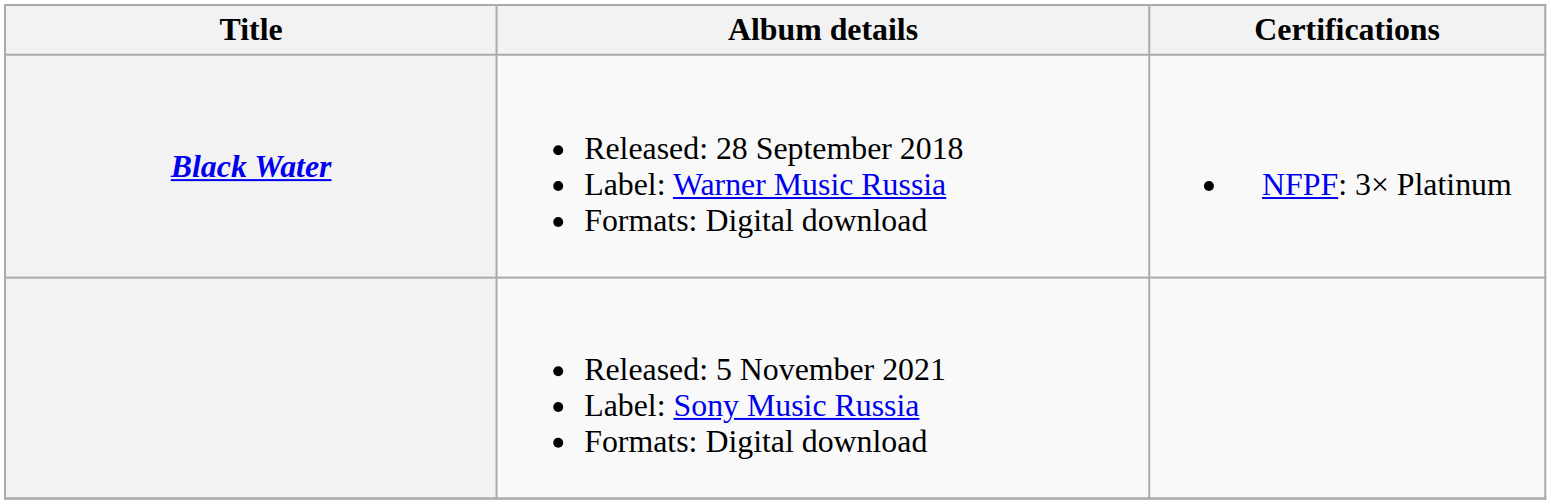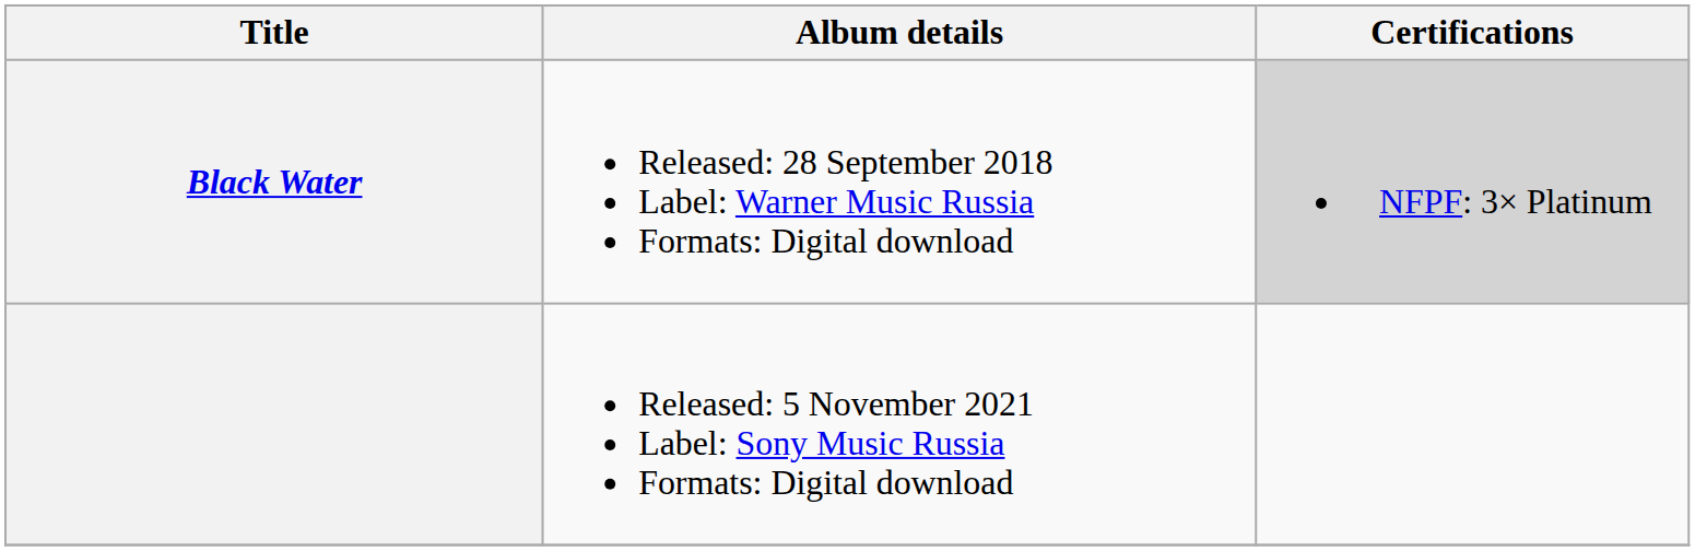Black Water | Certifications: no background -> lightgrey background
